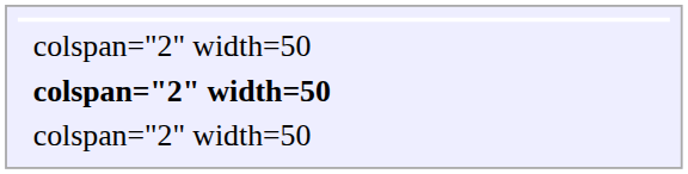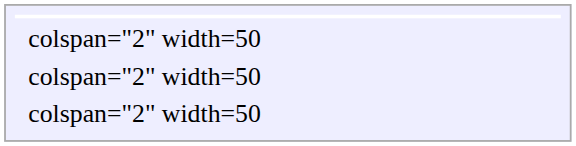row 2 | column 1: bold -> normal
